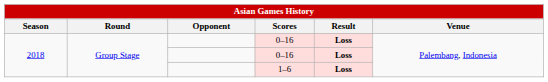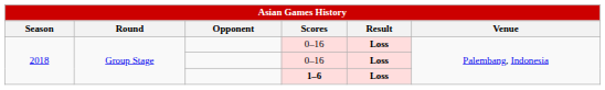1–6 | Scores: normal -> bold
